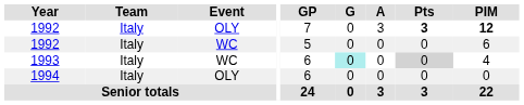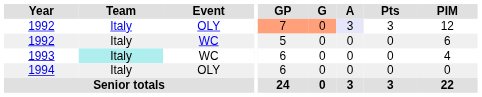1992 / OLY | GP: no background -> lightsalmon background
1992 / OLY | G: no background -> lightsalmon background
1992 / OLY | A: no background -> lavender background
1992 / OLY | Pts: bold -> normal
1992 / OLY | PIM: bold -> normal
1993 | Team: no background -> paleturquoise background
1993 | G: paleturquoise background -> no background
1993 | Pts: lightgrey background -> no background
